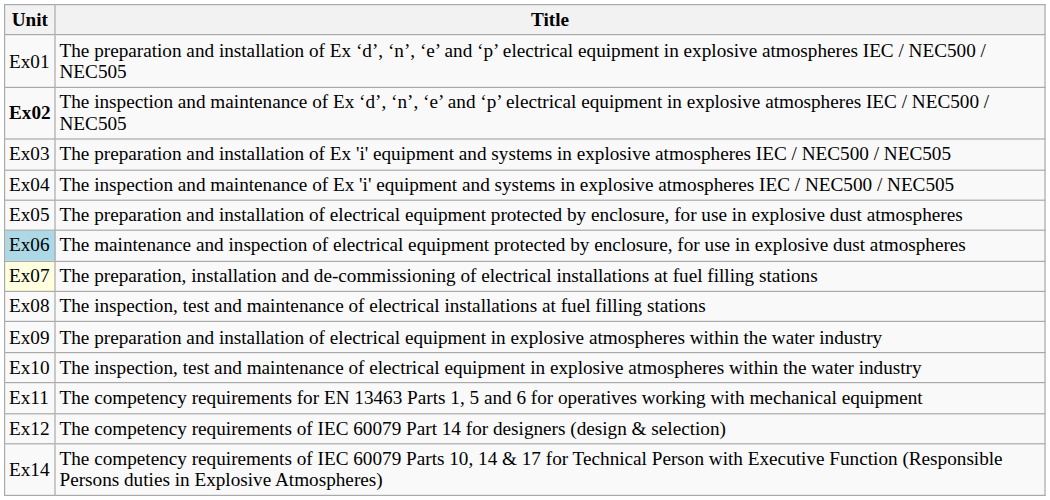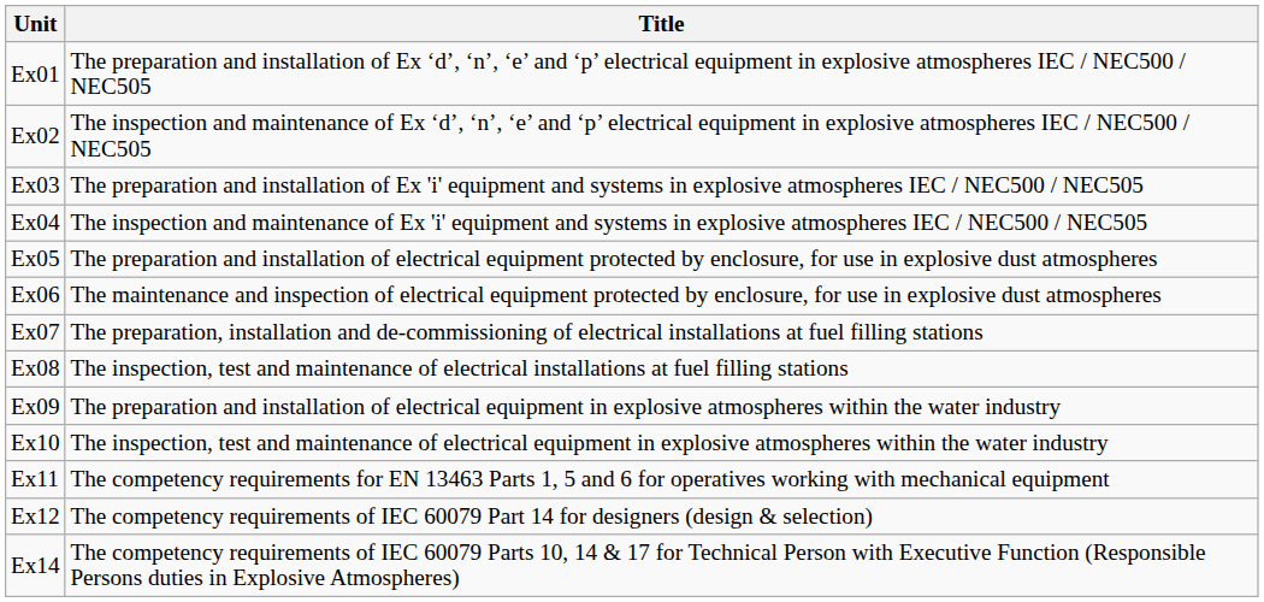Ex02 | Unit: bold -> normal
Ex06 | Unit: lightblue background -> no background
Ex07 | Unit: lightyellow background -> no background
